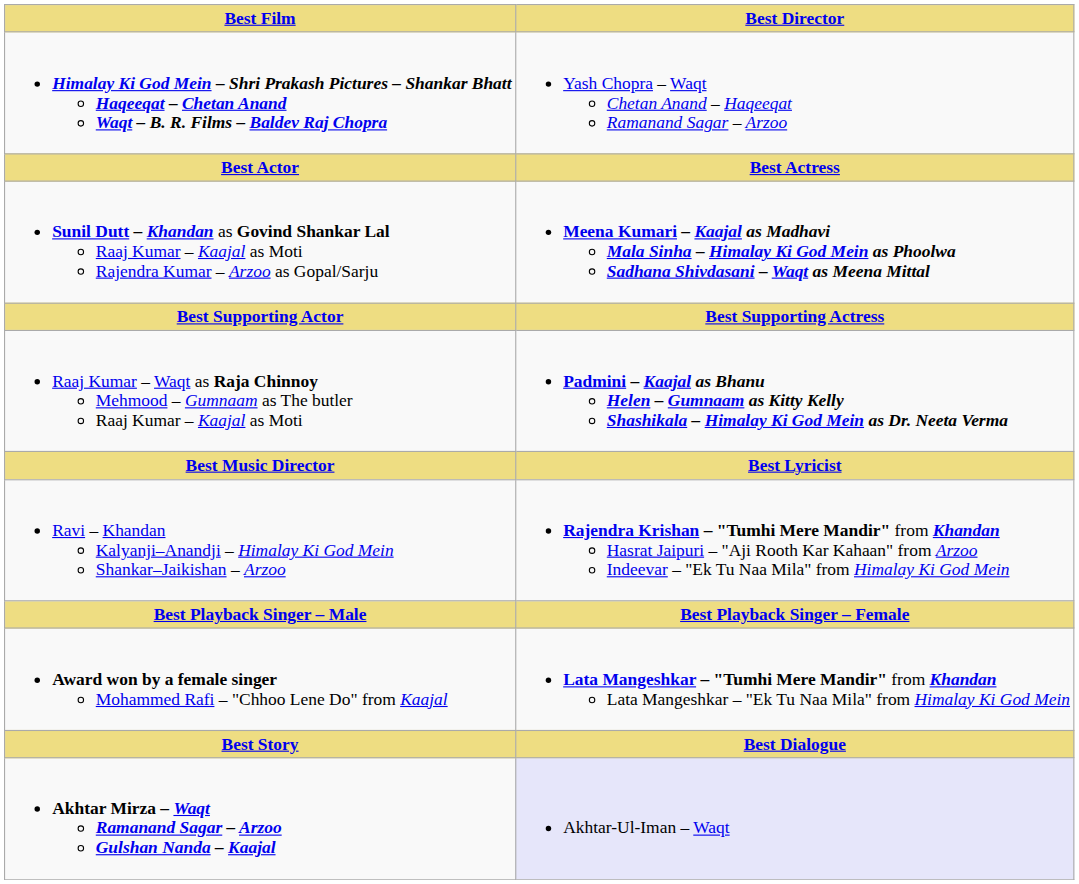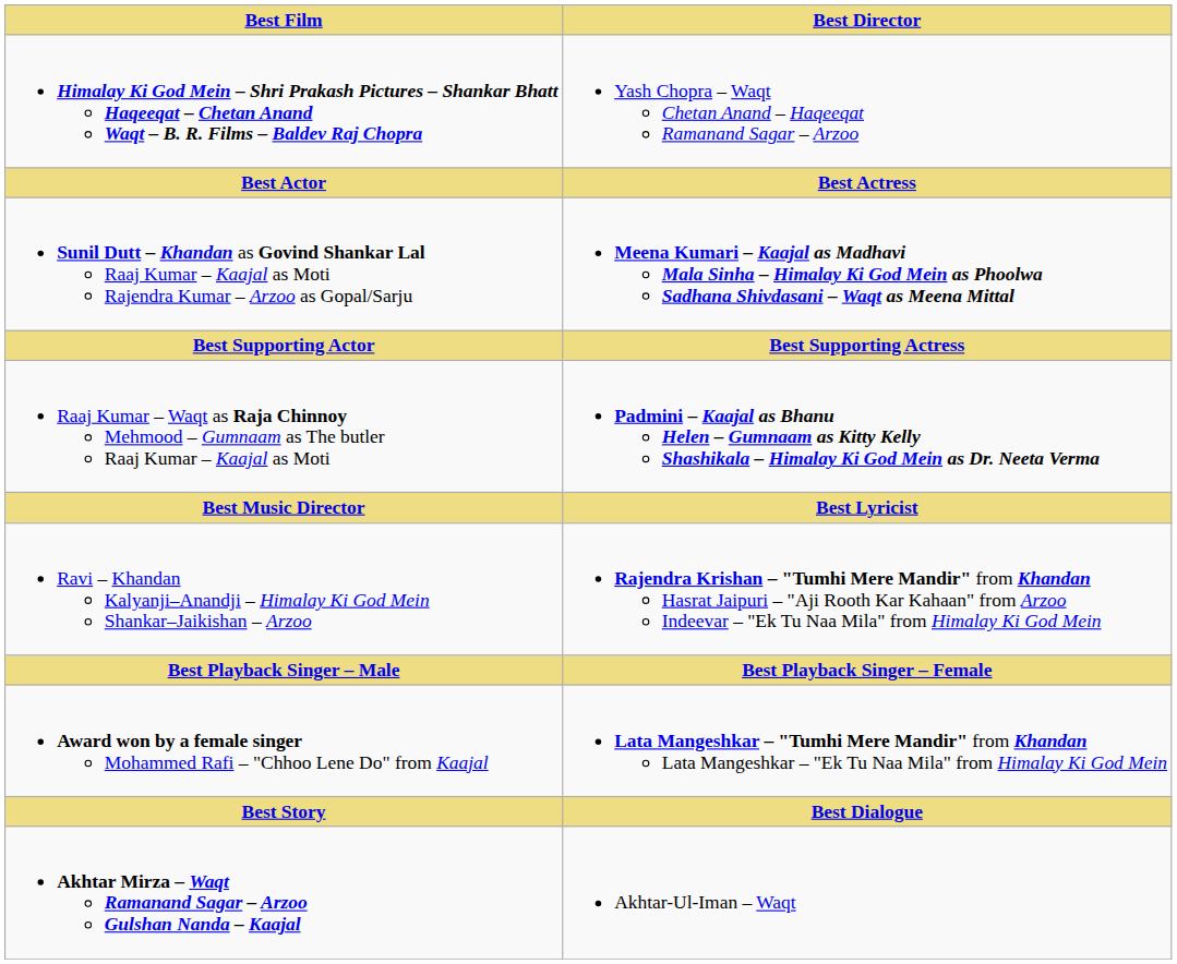row 12 | Best Director: lavender background -> no background
